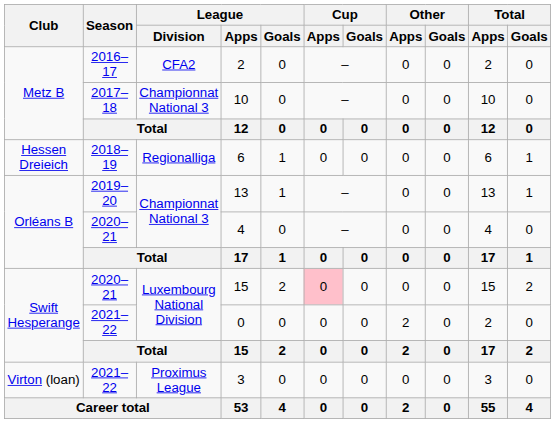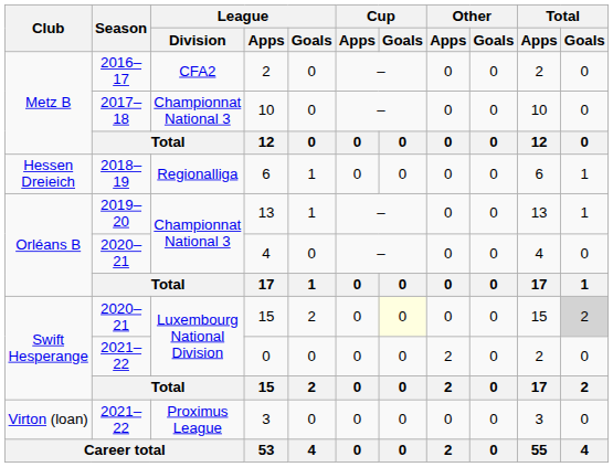2020–21 / 15 | Cup / Apps: pink background -> no background
2020–21 / 15 | Cup / Goals: no background -> lightyellow background
2020–21 / 15 | Total / Goals: no background -> lightgrey background
